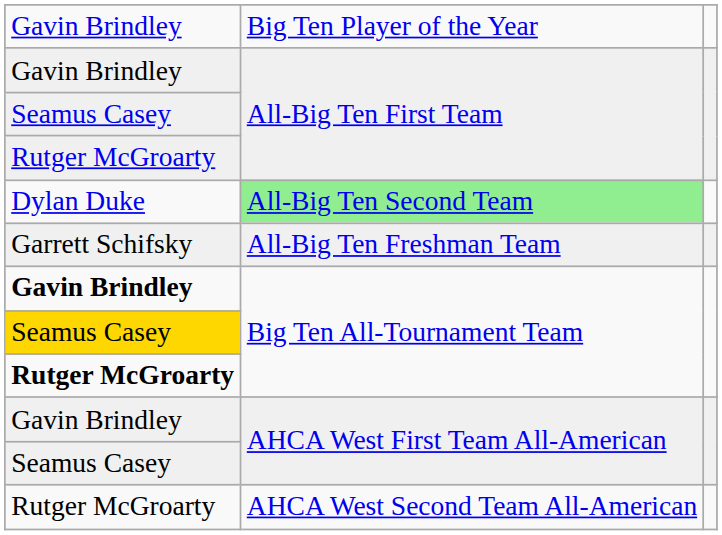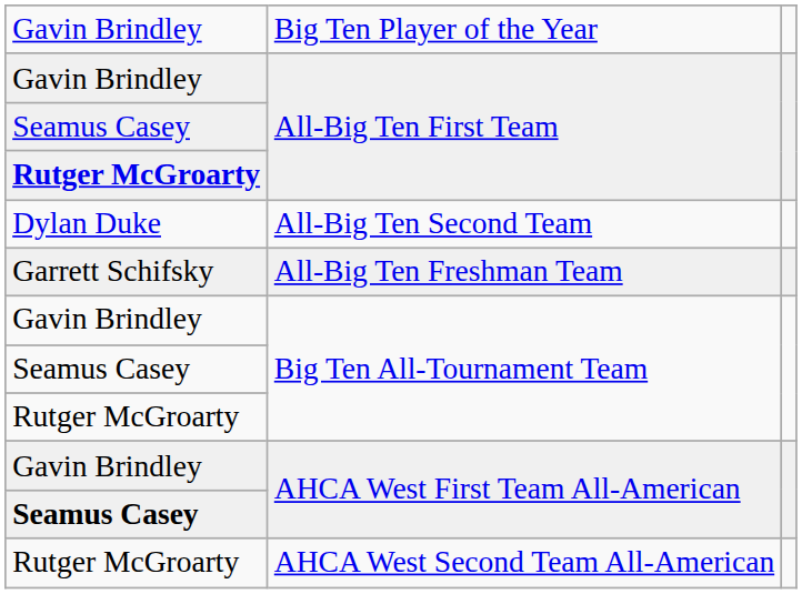row 4 | column 1: normal -> bold
row 5 | column 2: lightgreen background -> no background
row 7 | column 1: bold -> normal
row 8 | column 1: gold background -> no background
row 9 | column 1: bold -> normal
row 11 | column 1: normal -> bold
